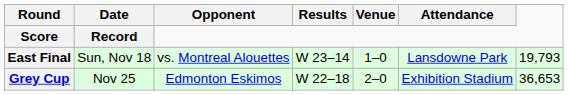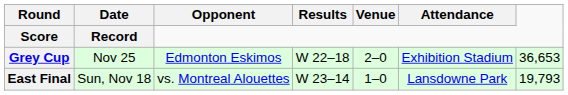rows swapped: East Final <-> Grey Cup
